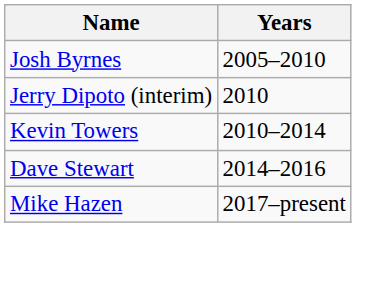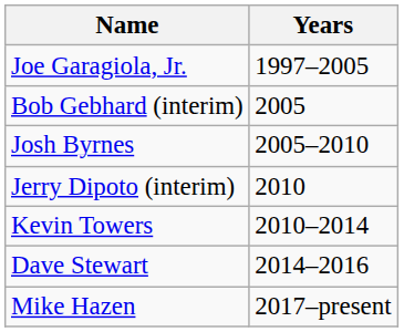+ row: Joe Garagiola, Jr. | 1997–2005
+ row: Bob Gebhard (interim) | 2005
